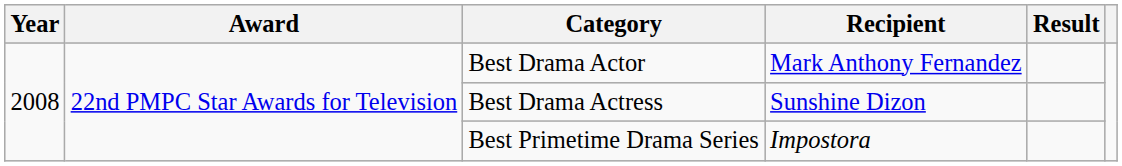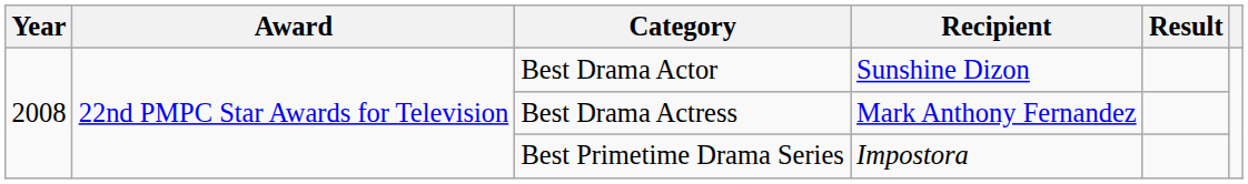Best Drama Actor | Recipient: Mark Anthony Fernandez -> Sunshine Dizon
Best Drama Actress | Recipient: Sunshine Dizon -> Mark Anthony Fernandez
